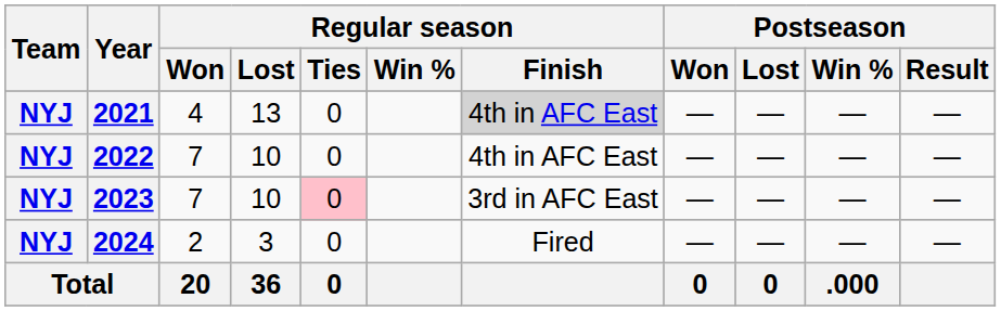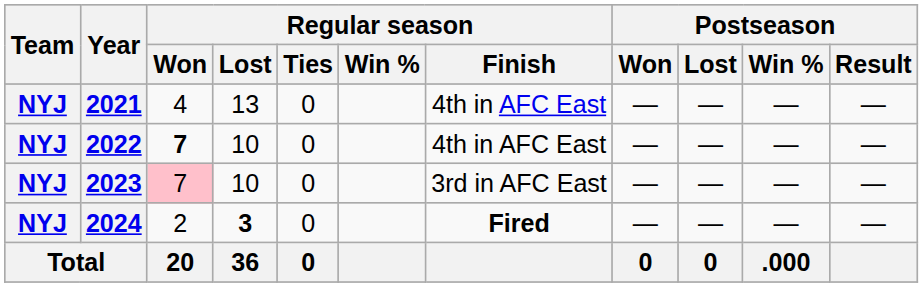2021 | Regular season / Finish: lightgrey background -> no background
2022 | Regular season / Won: normal -> bold
2023 | Regular season / Won: no background -> pink background
2023 | Regular season / Ties: pink background -> no background
2024 | Regular season / Lost: normal -> bold
2024 | Regular season / Finish: normal -> bold
